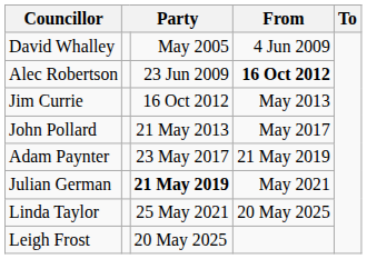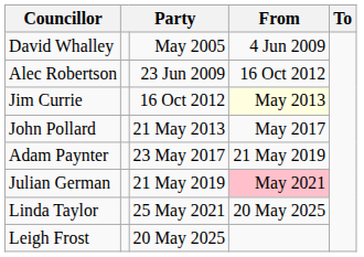Alec Robertson | From: bold -> normal
Jim Currie | From: no background -> lightyellow background
Julian German | column 3: bold -> normal
Julian German | From: no background -> pink background
